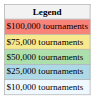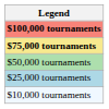row 2 | column 1: normal -> bold
row 3 | column 1: normal -> bold
